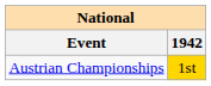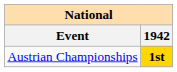Austrian Championships | 1942: normal -> bold
